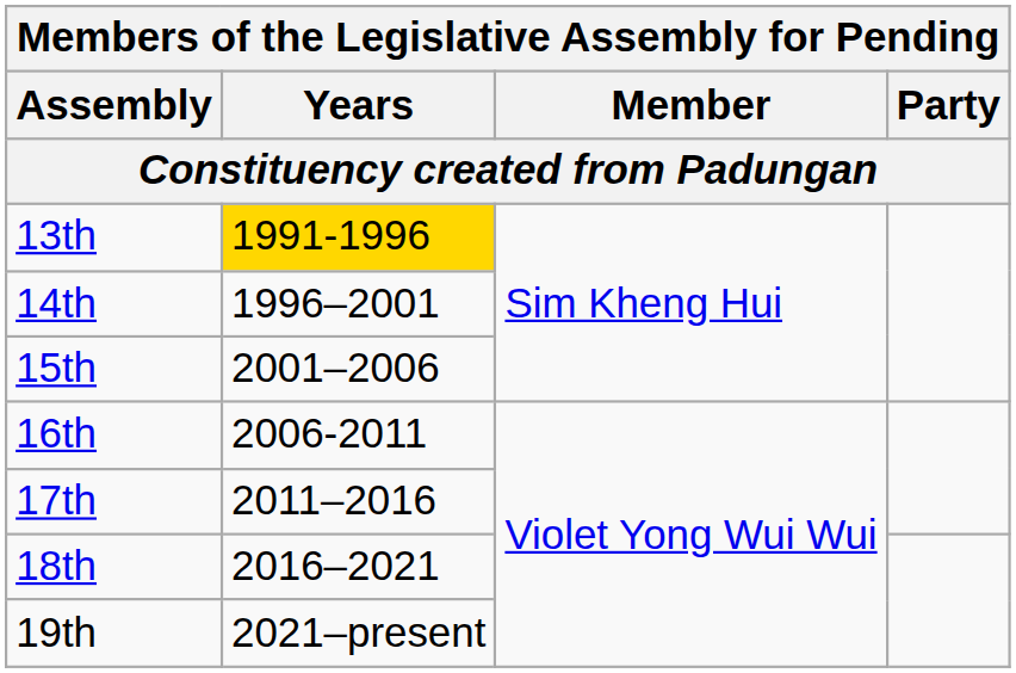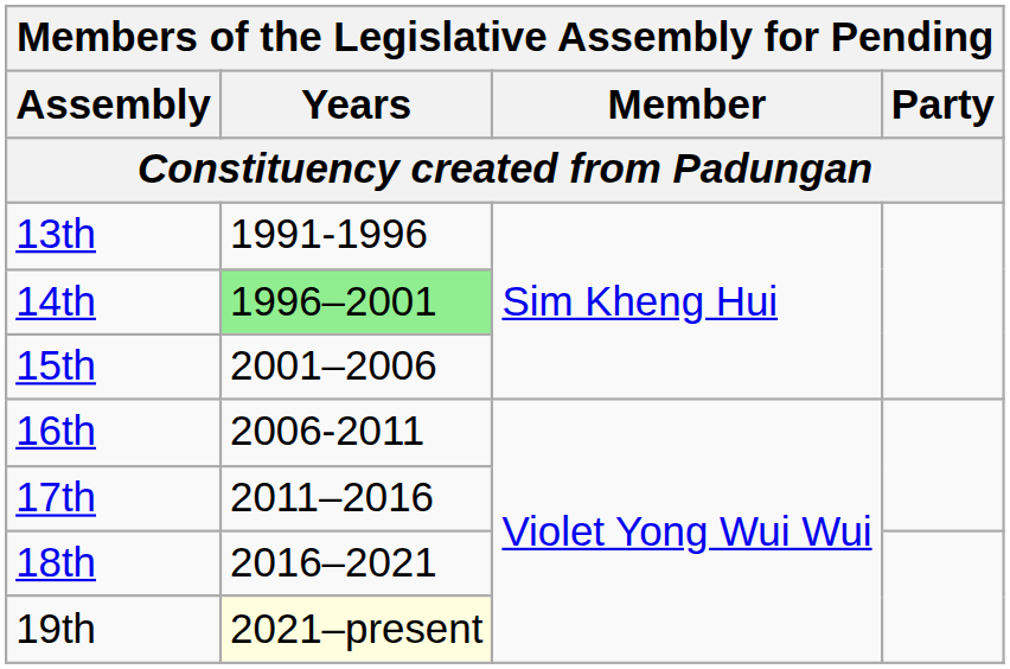13th | Years: gold background -> no background
14th | Years: no background -> lightgreen background
19th | Years: no background -> lightyellow background
